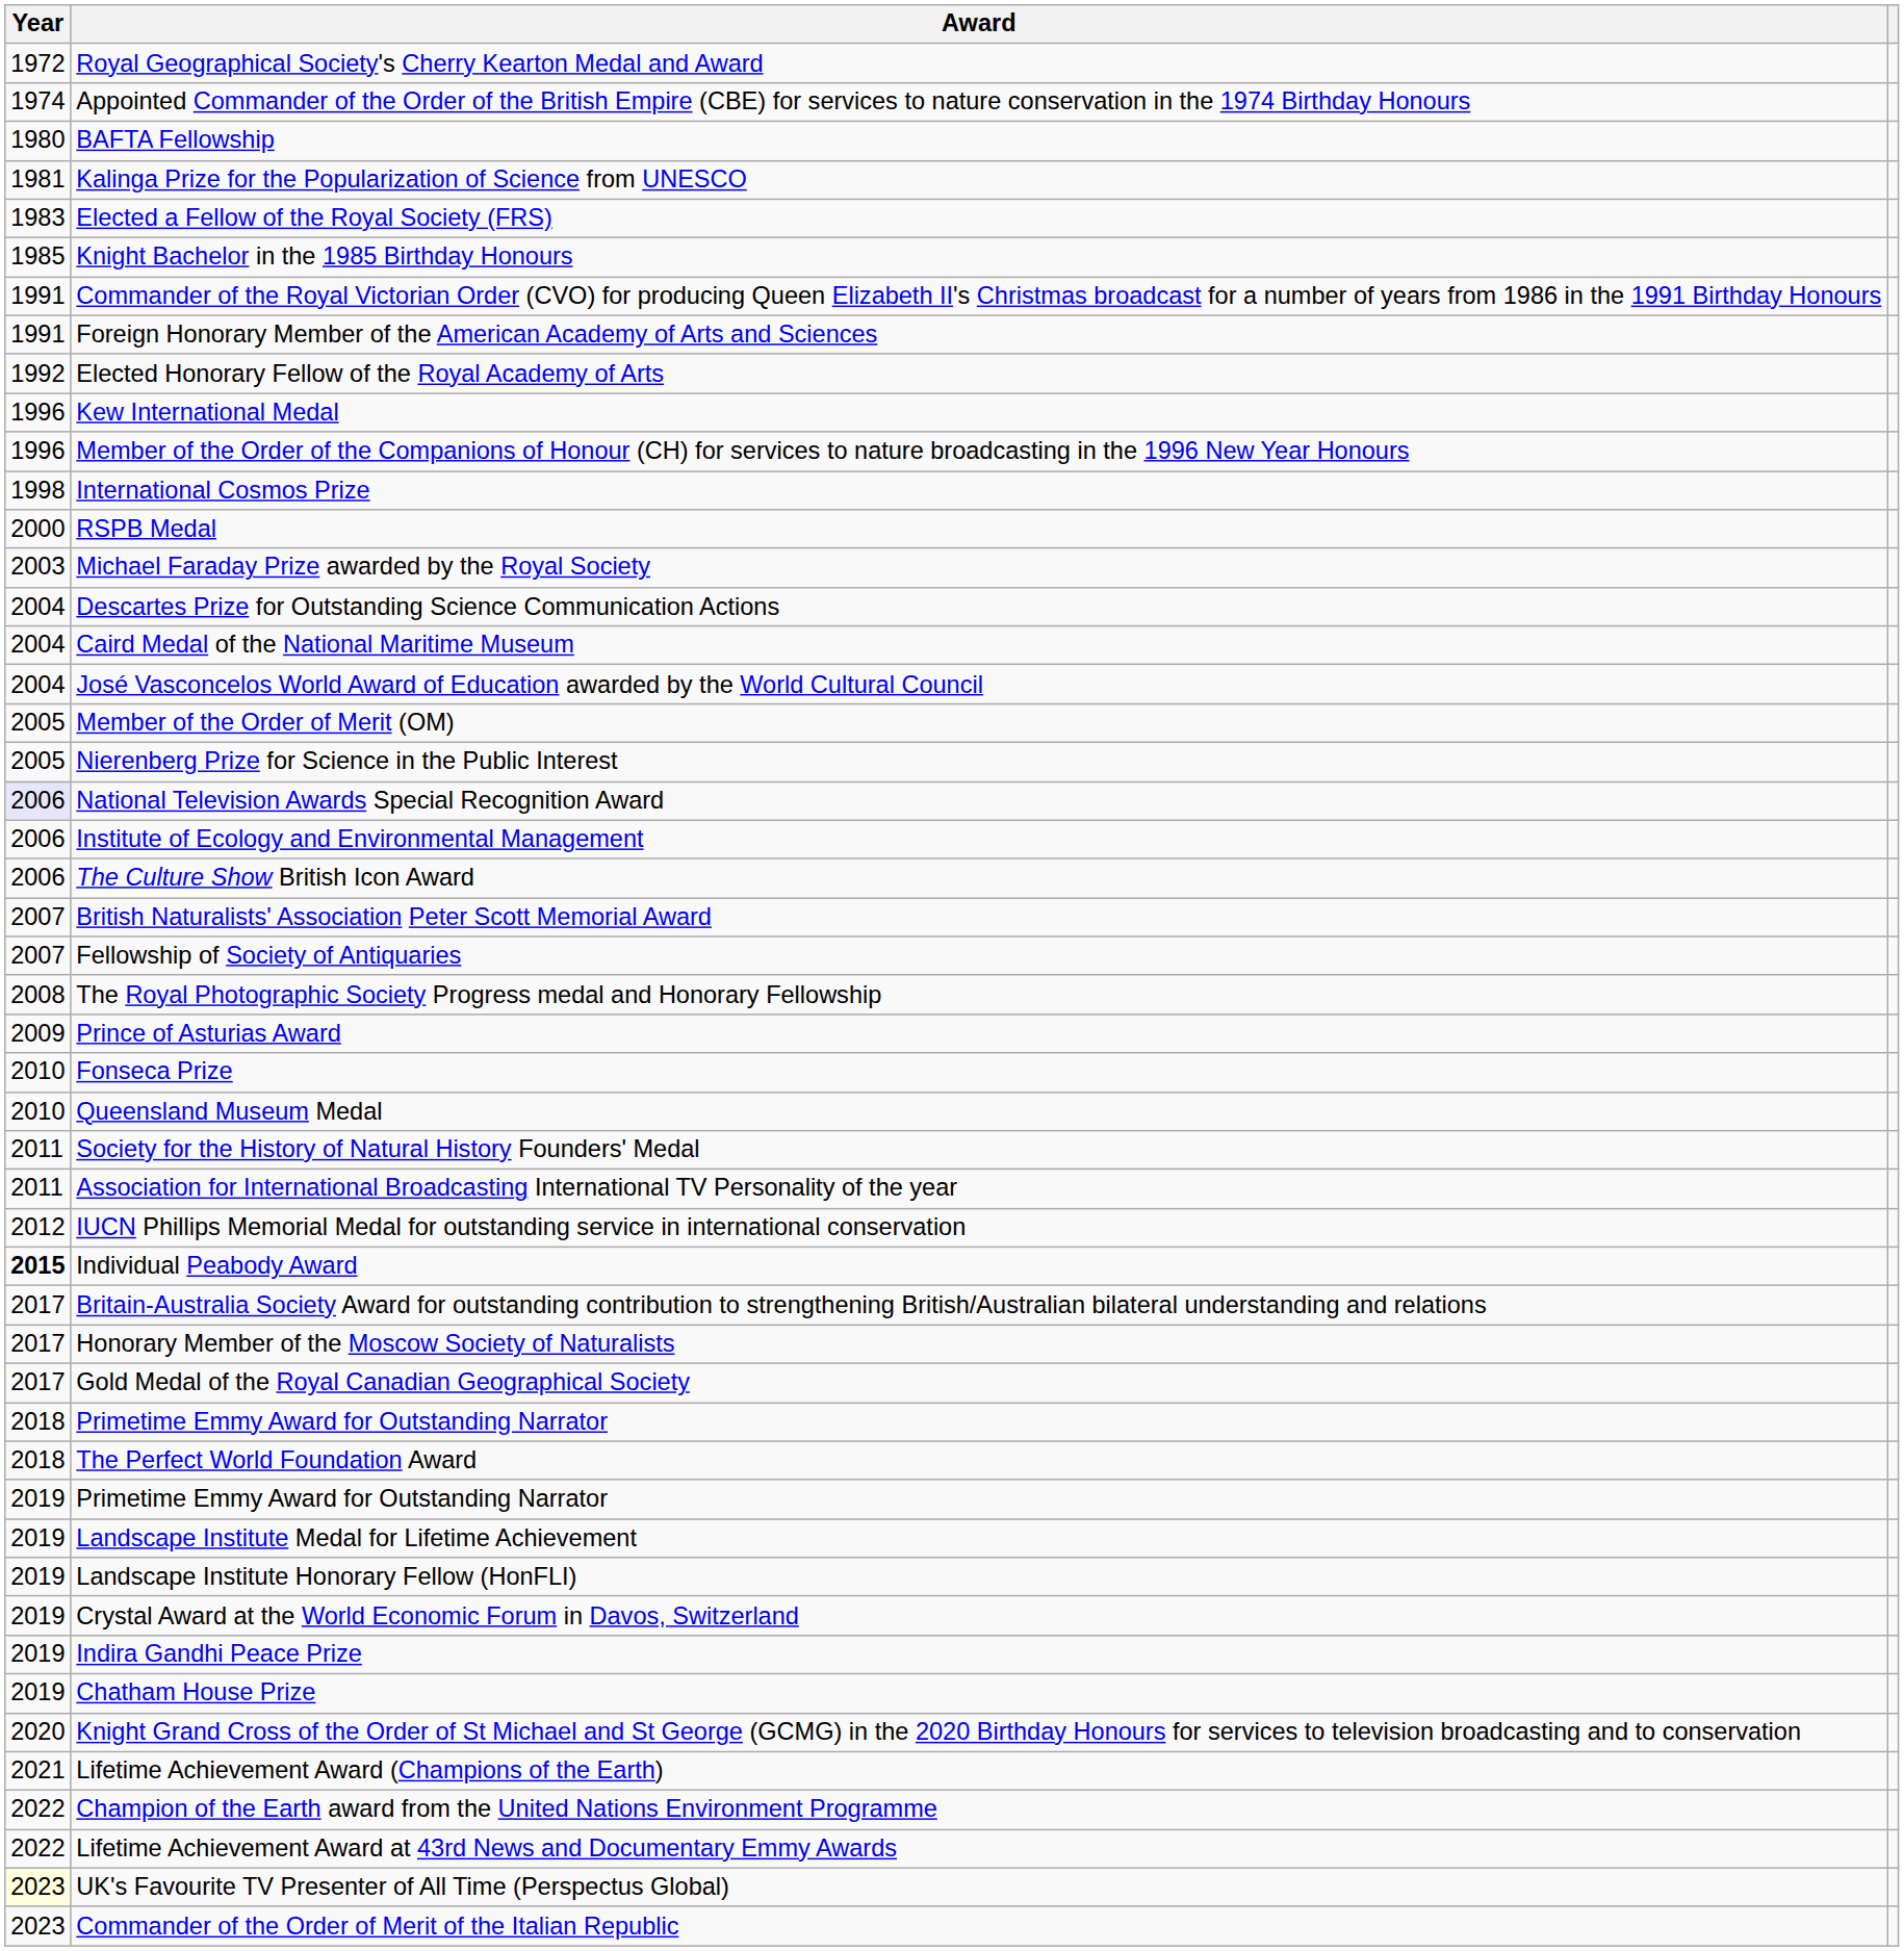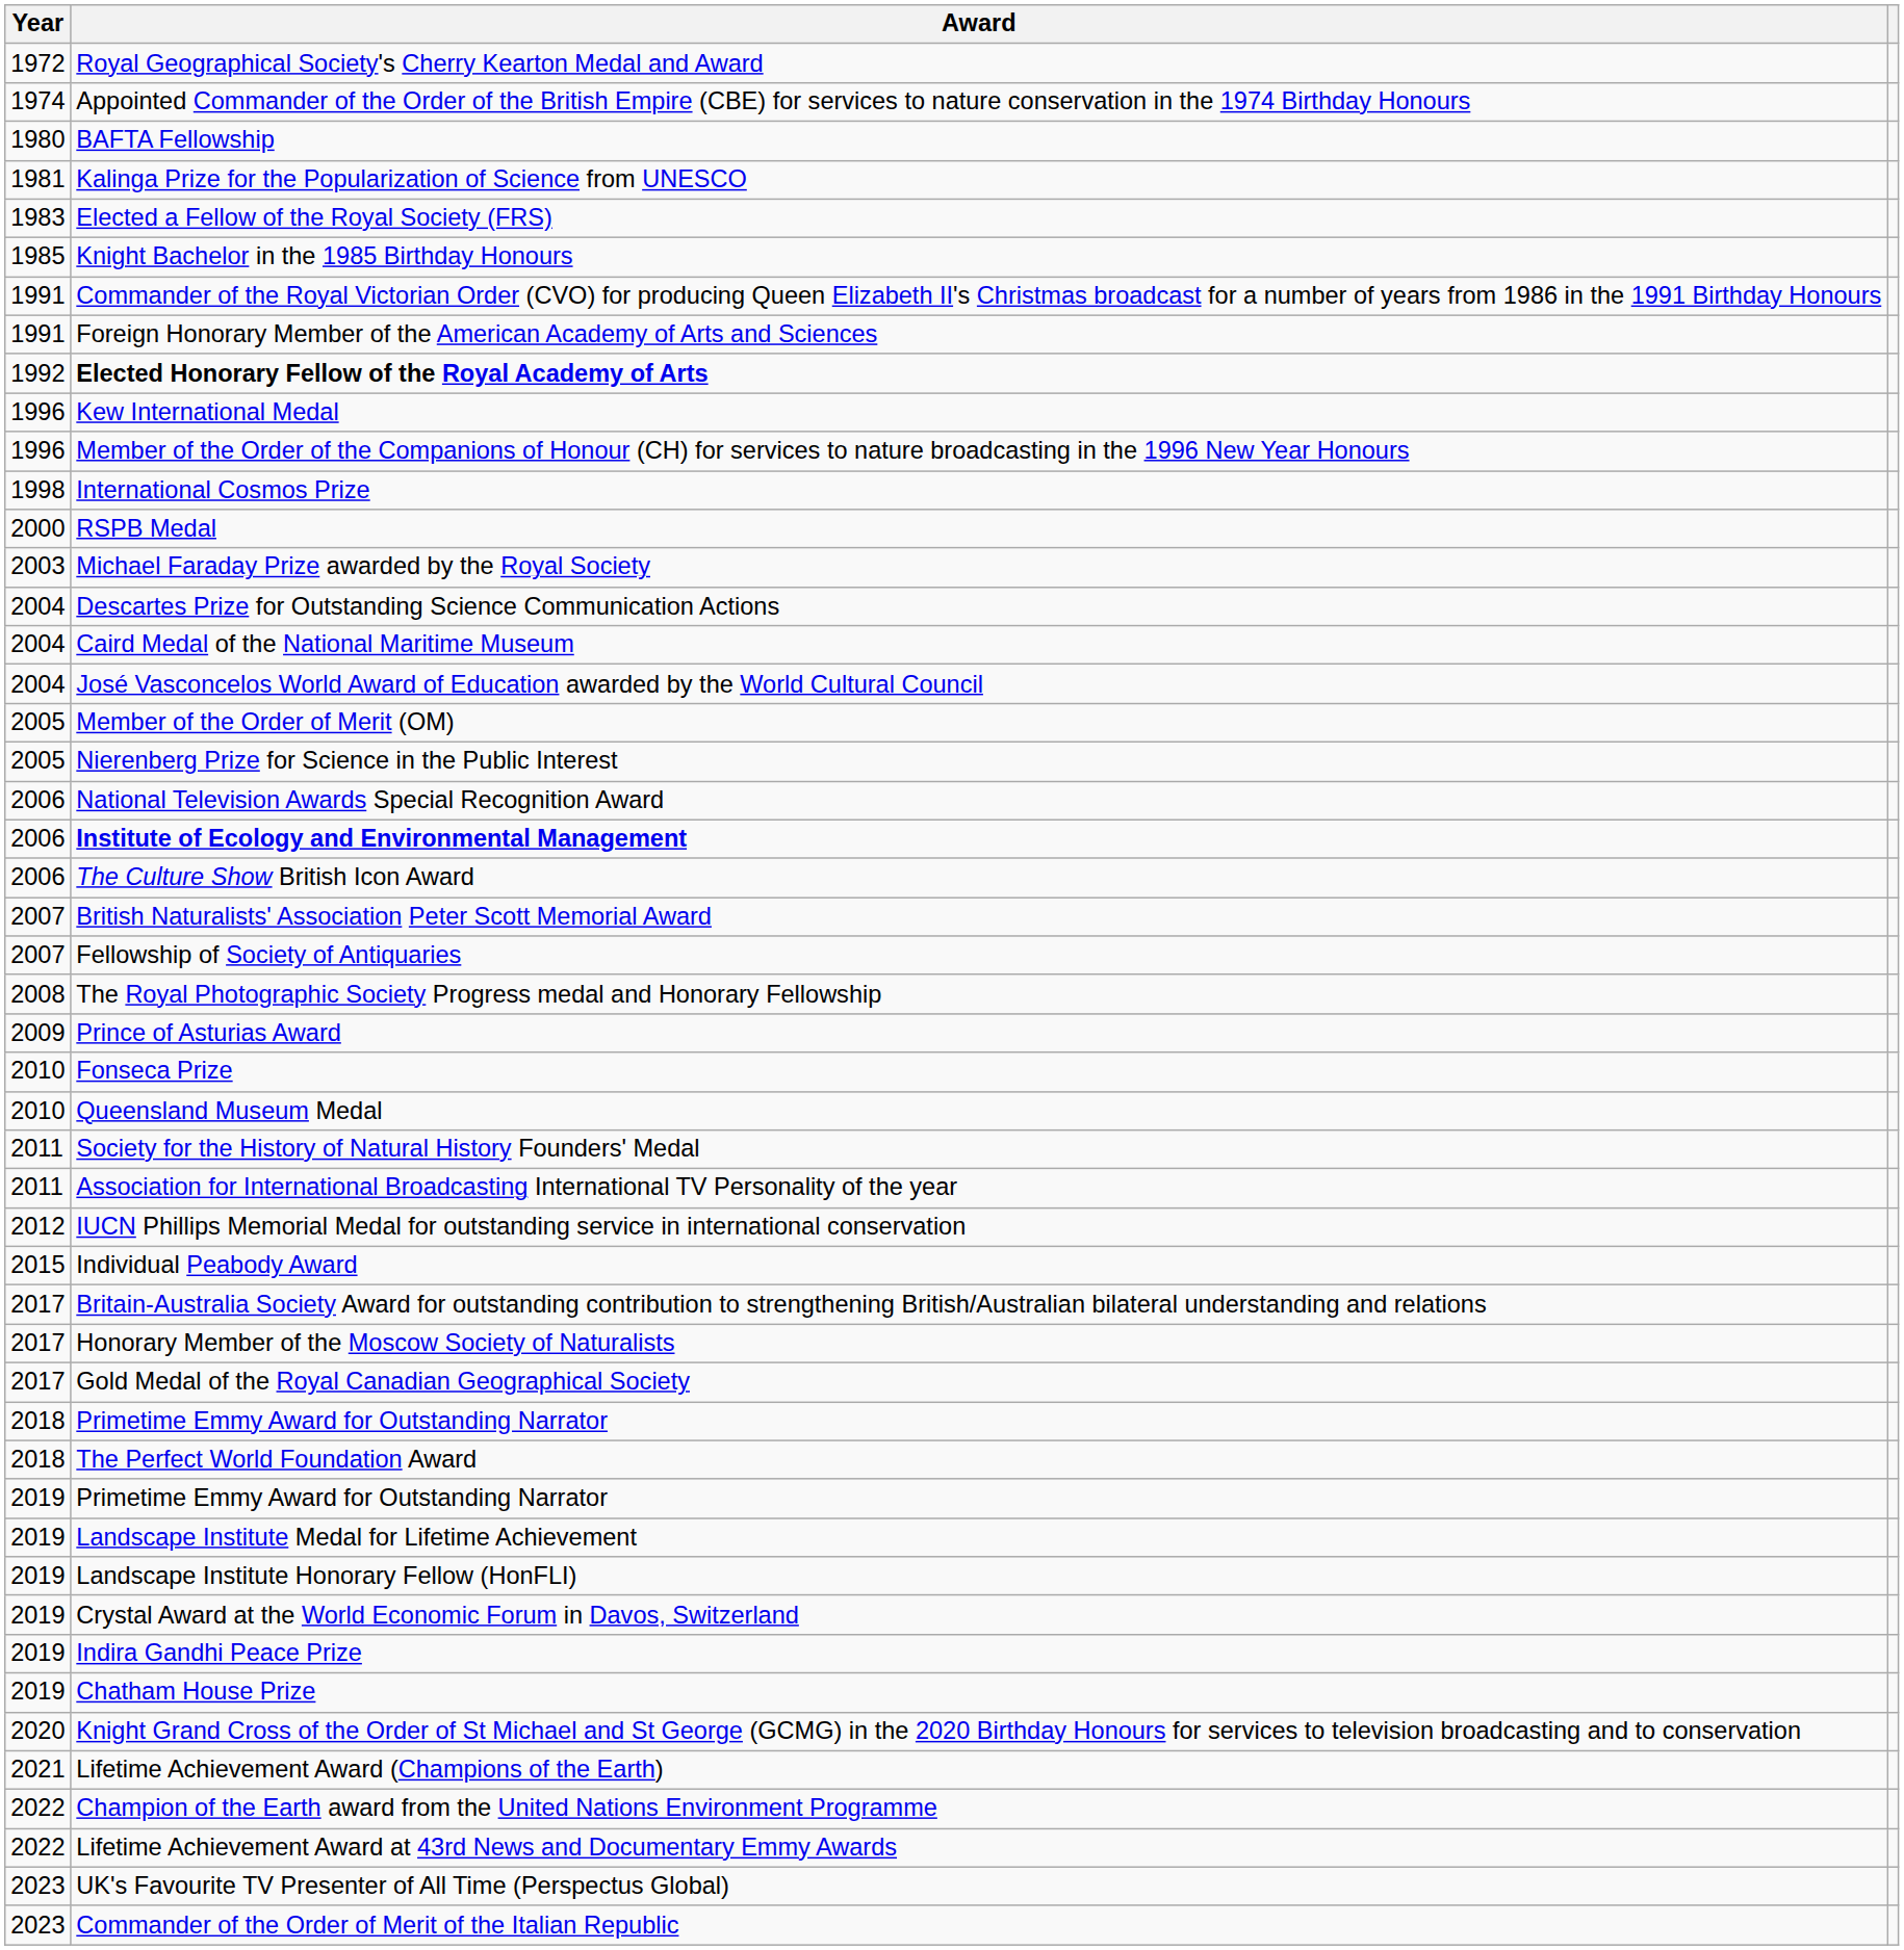Elected Honorary Fellow of the Royal Academy of Arts | Award: normal -> bold
National Television Awards Special Recognition Award | Year: lavender background -> no background
Institute of Ecology and Environmental Management | Award: normal -> bold
Individual Peabody Award | Year: bold -> normal
UK's Favourite TV Presenter of All Time (Perspectus Global) | Year: lightyellow background -> no background
